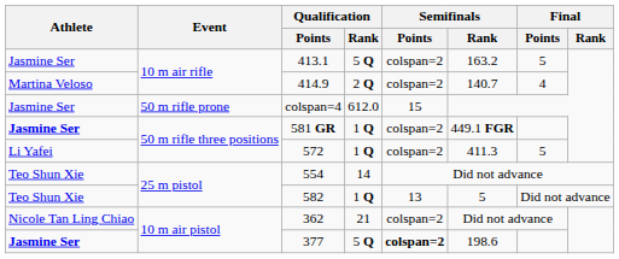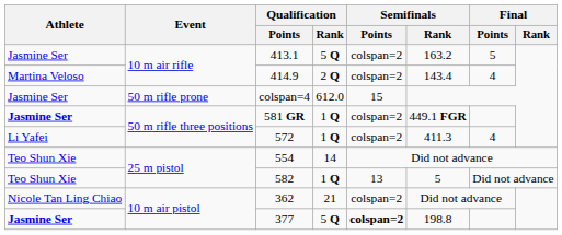414.9 | Semifinals / Rank: 140.7 -> 143.4
572 | Final / Points: 5 -> 4
377 | Semifinals / Rank: 198.6 -> 198.8
